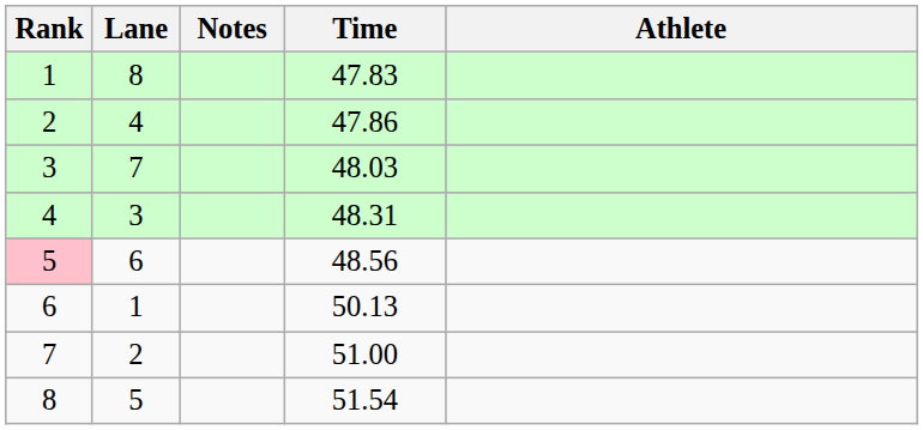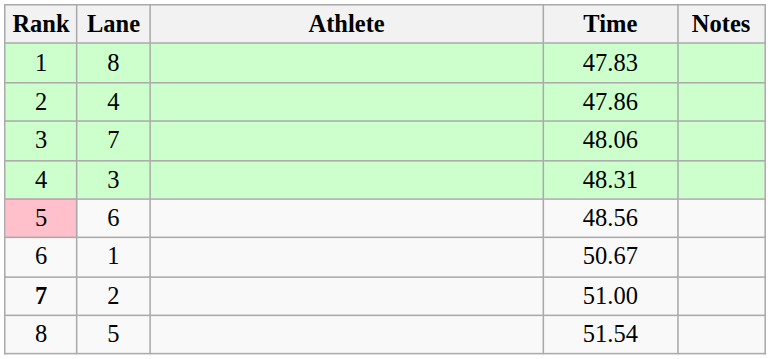columns swapped: Athlete <-> Notes
row 4 | Time: 48.03 -> 48.06
row 7 | Time: 50.13 -> 50.67
row 8 | Rank: normal -> bold
